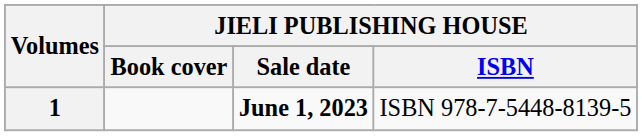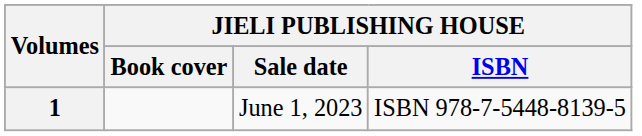1 | JIELI PUBLISHING HOUSE / Sale date: bold -> normal
